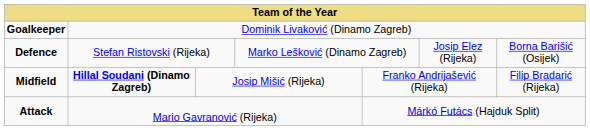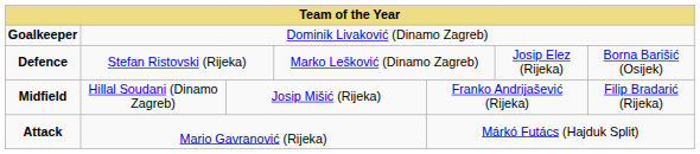Midfield | column 2: bold -> normal
